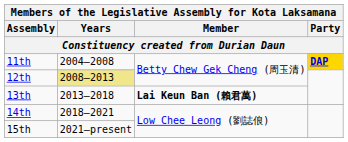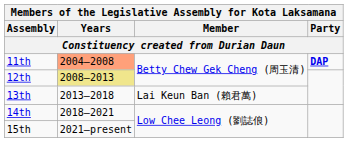11th | Years: no background -> lightsalmon background
11th | Party: gold background -> no background
13th | Member: bold -> normal
